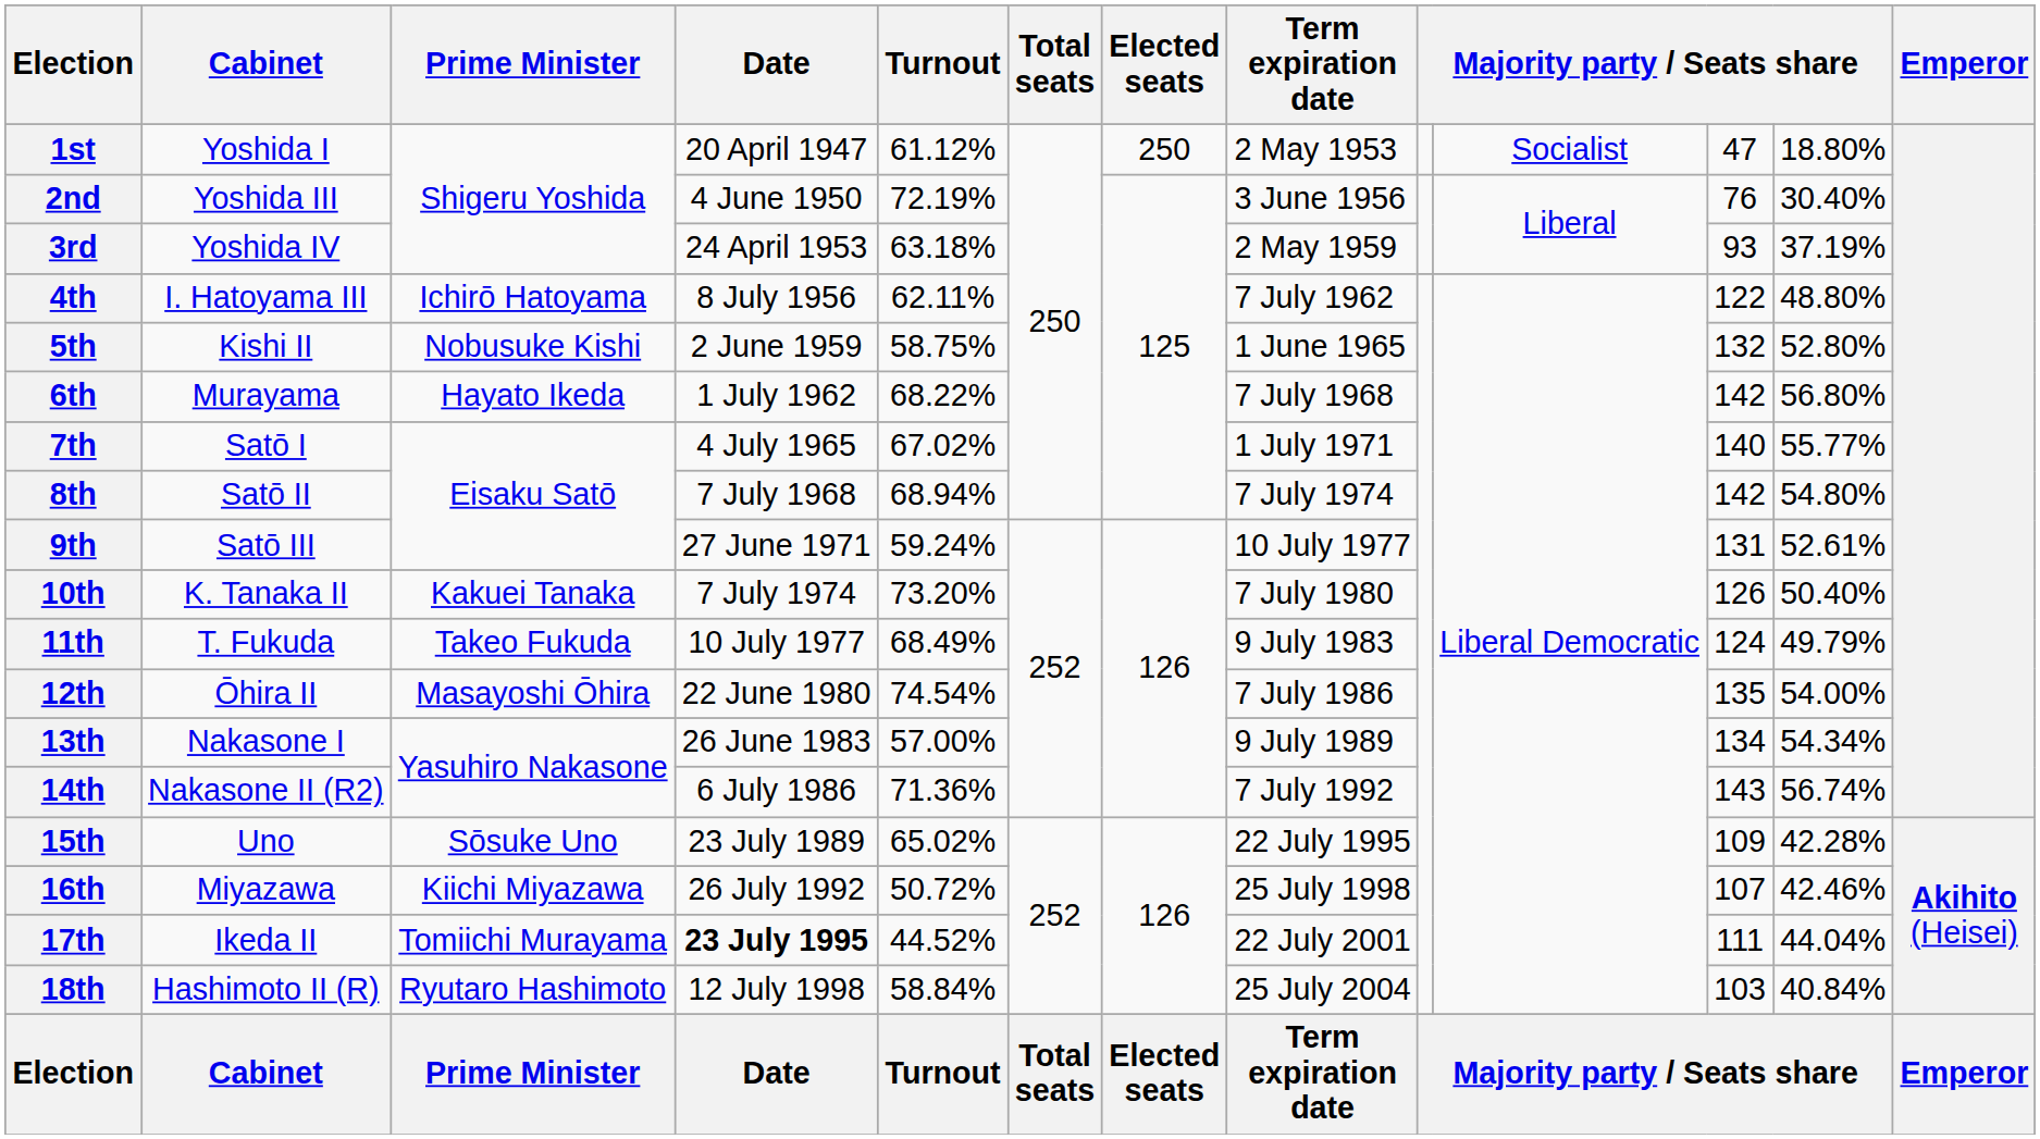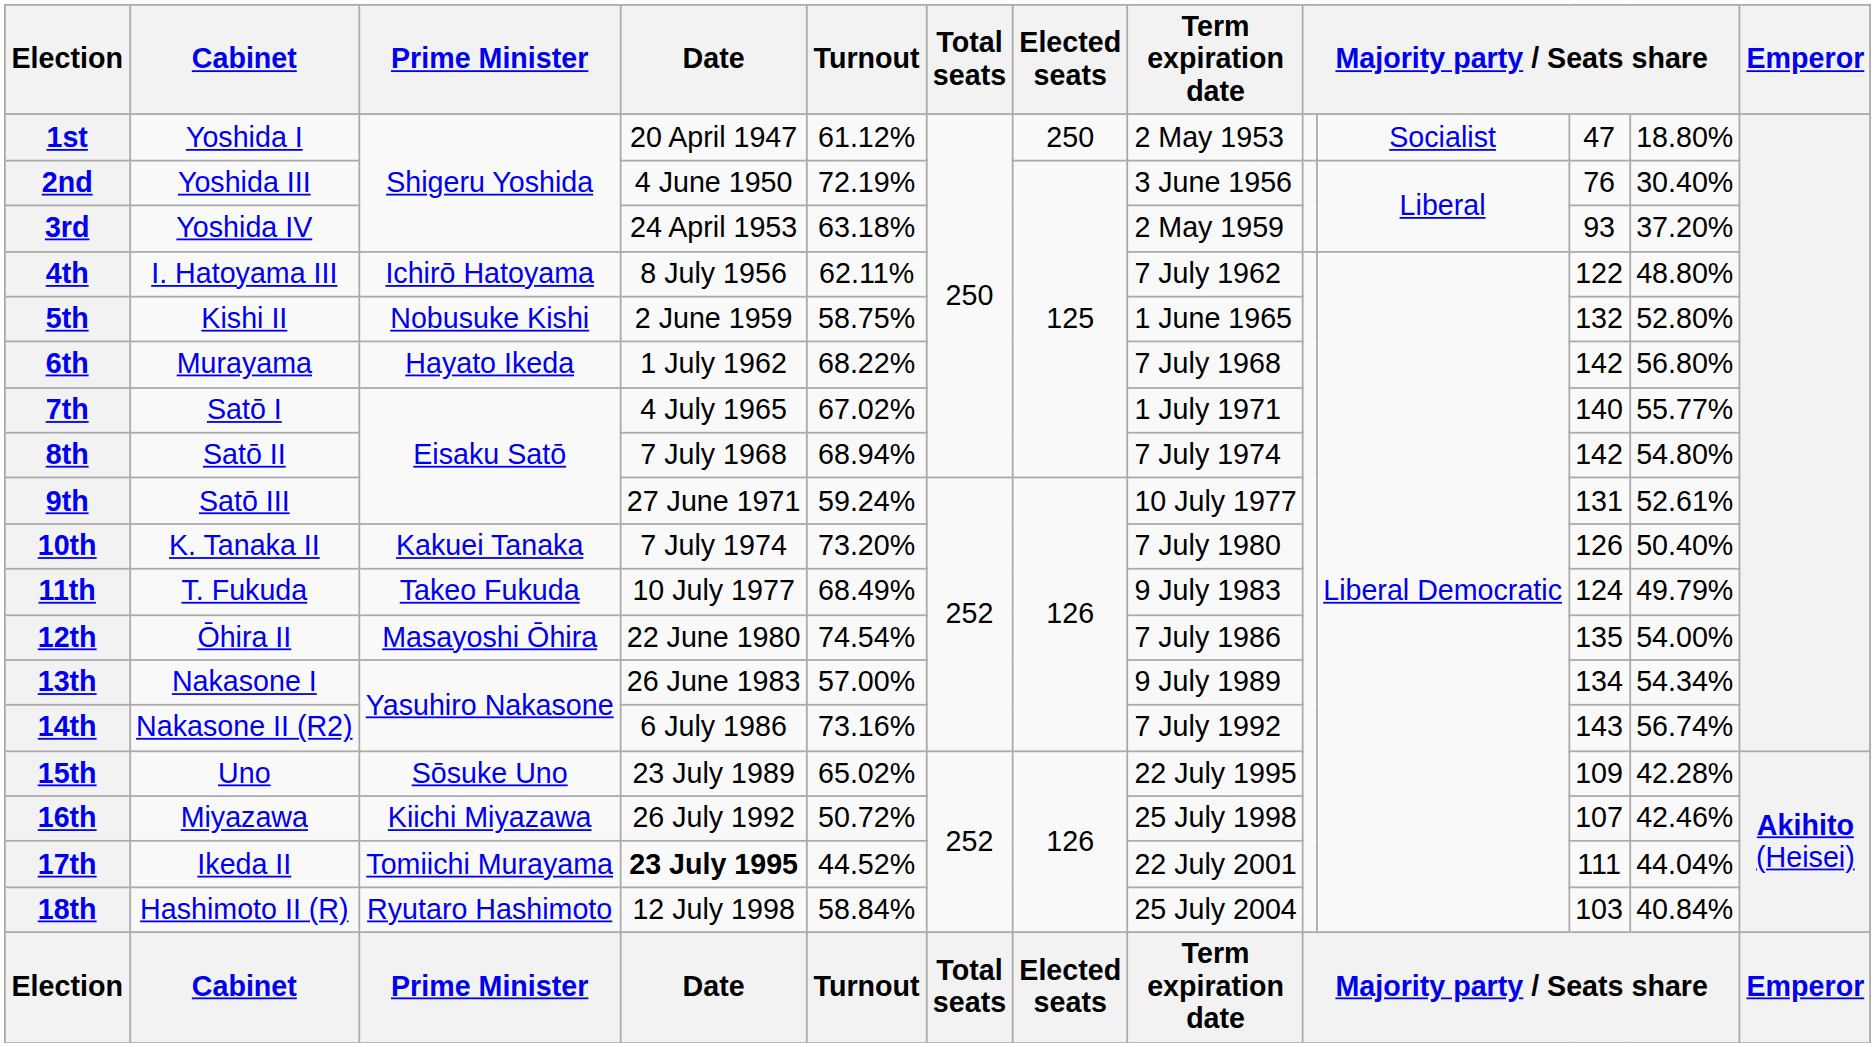3rd | column 12: 37.19% -> 37.20%
14th | Turnout: 71.36% -> 73.16%
